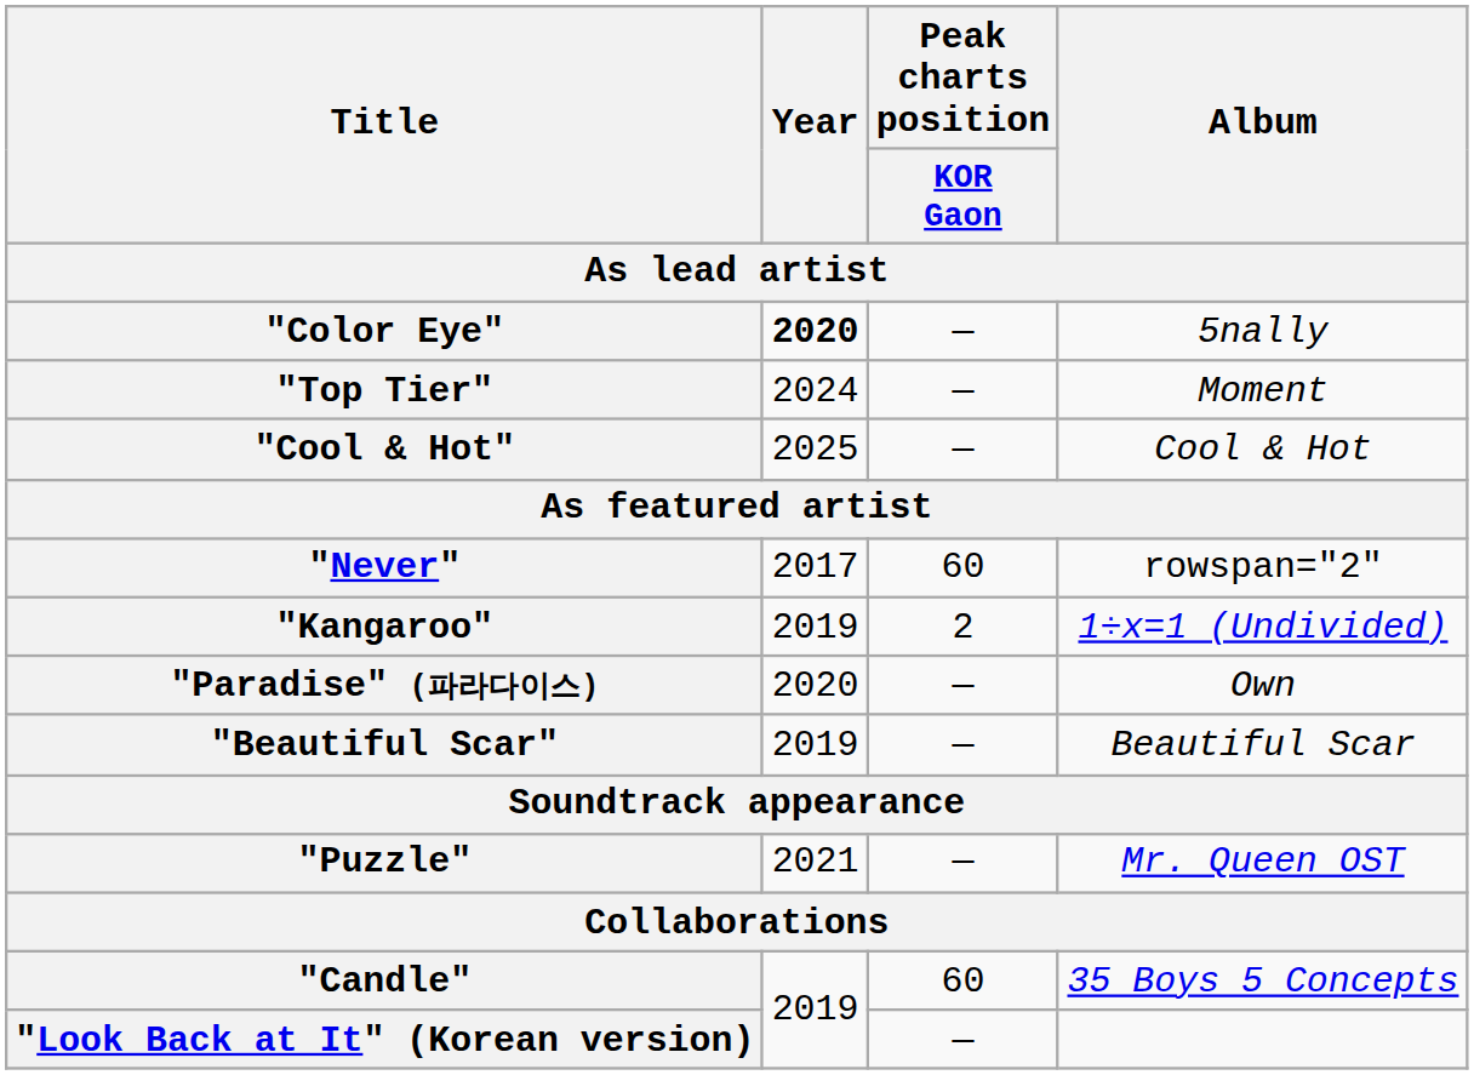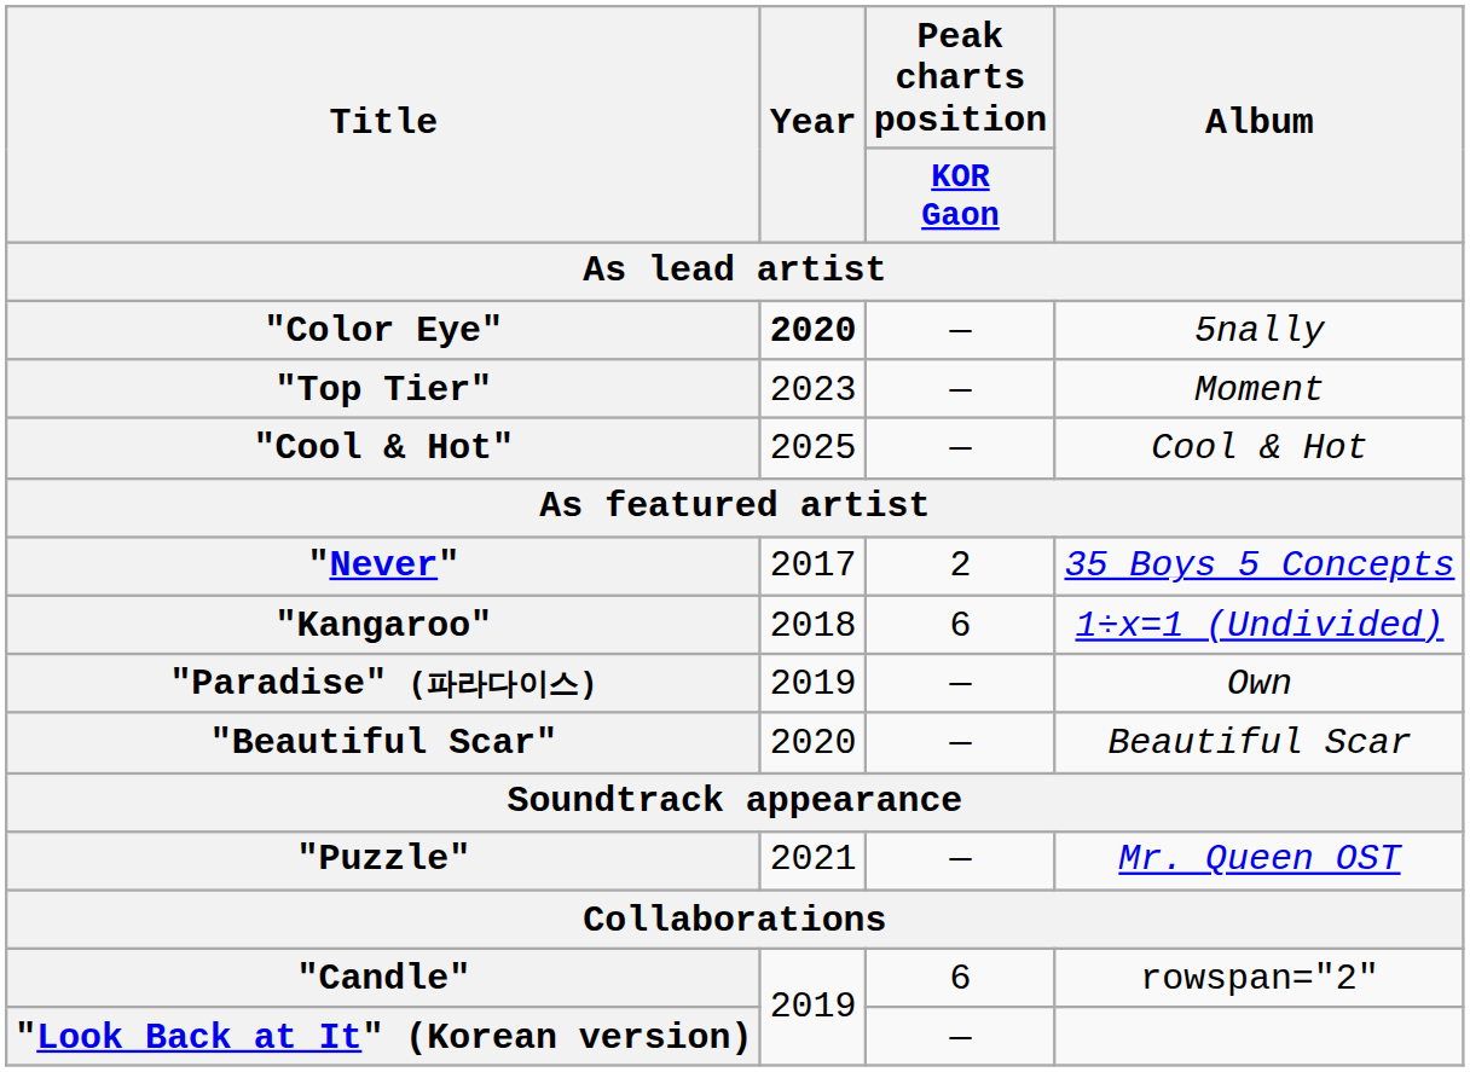"Top Tier" | Year / As lead artist: 2024 -> 2023
"Never" | Peak charts position / KOR Gaon / As lead artist: 60 -> 2
"Never" | Album / As lead artist: rowspan="2" -> 35 Boys 5 Concepts
"Kangaroo" | Year / As lead artist: 2019 -> 2018
"Kangaroo" | Peak charts position / KOR Gaon / As lead artist: 2 -> 6
"Paradise" (파라다이스) | Year / As lead artist: 2020 -> 2019
"Beautiful Scar" | Year / As lead artist: 2019 -> 2020
"Candle" | Peak charts position / KOR Gaon / As lead artist: 60 -> 6
"Candle" | Album / As lead artist: 35 Boys 5 Concepts -> rowspan="2"
